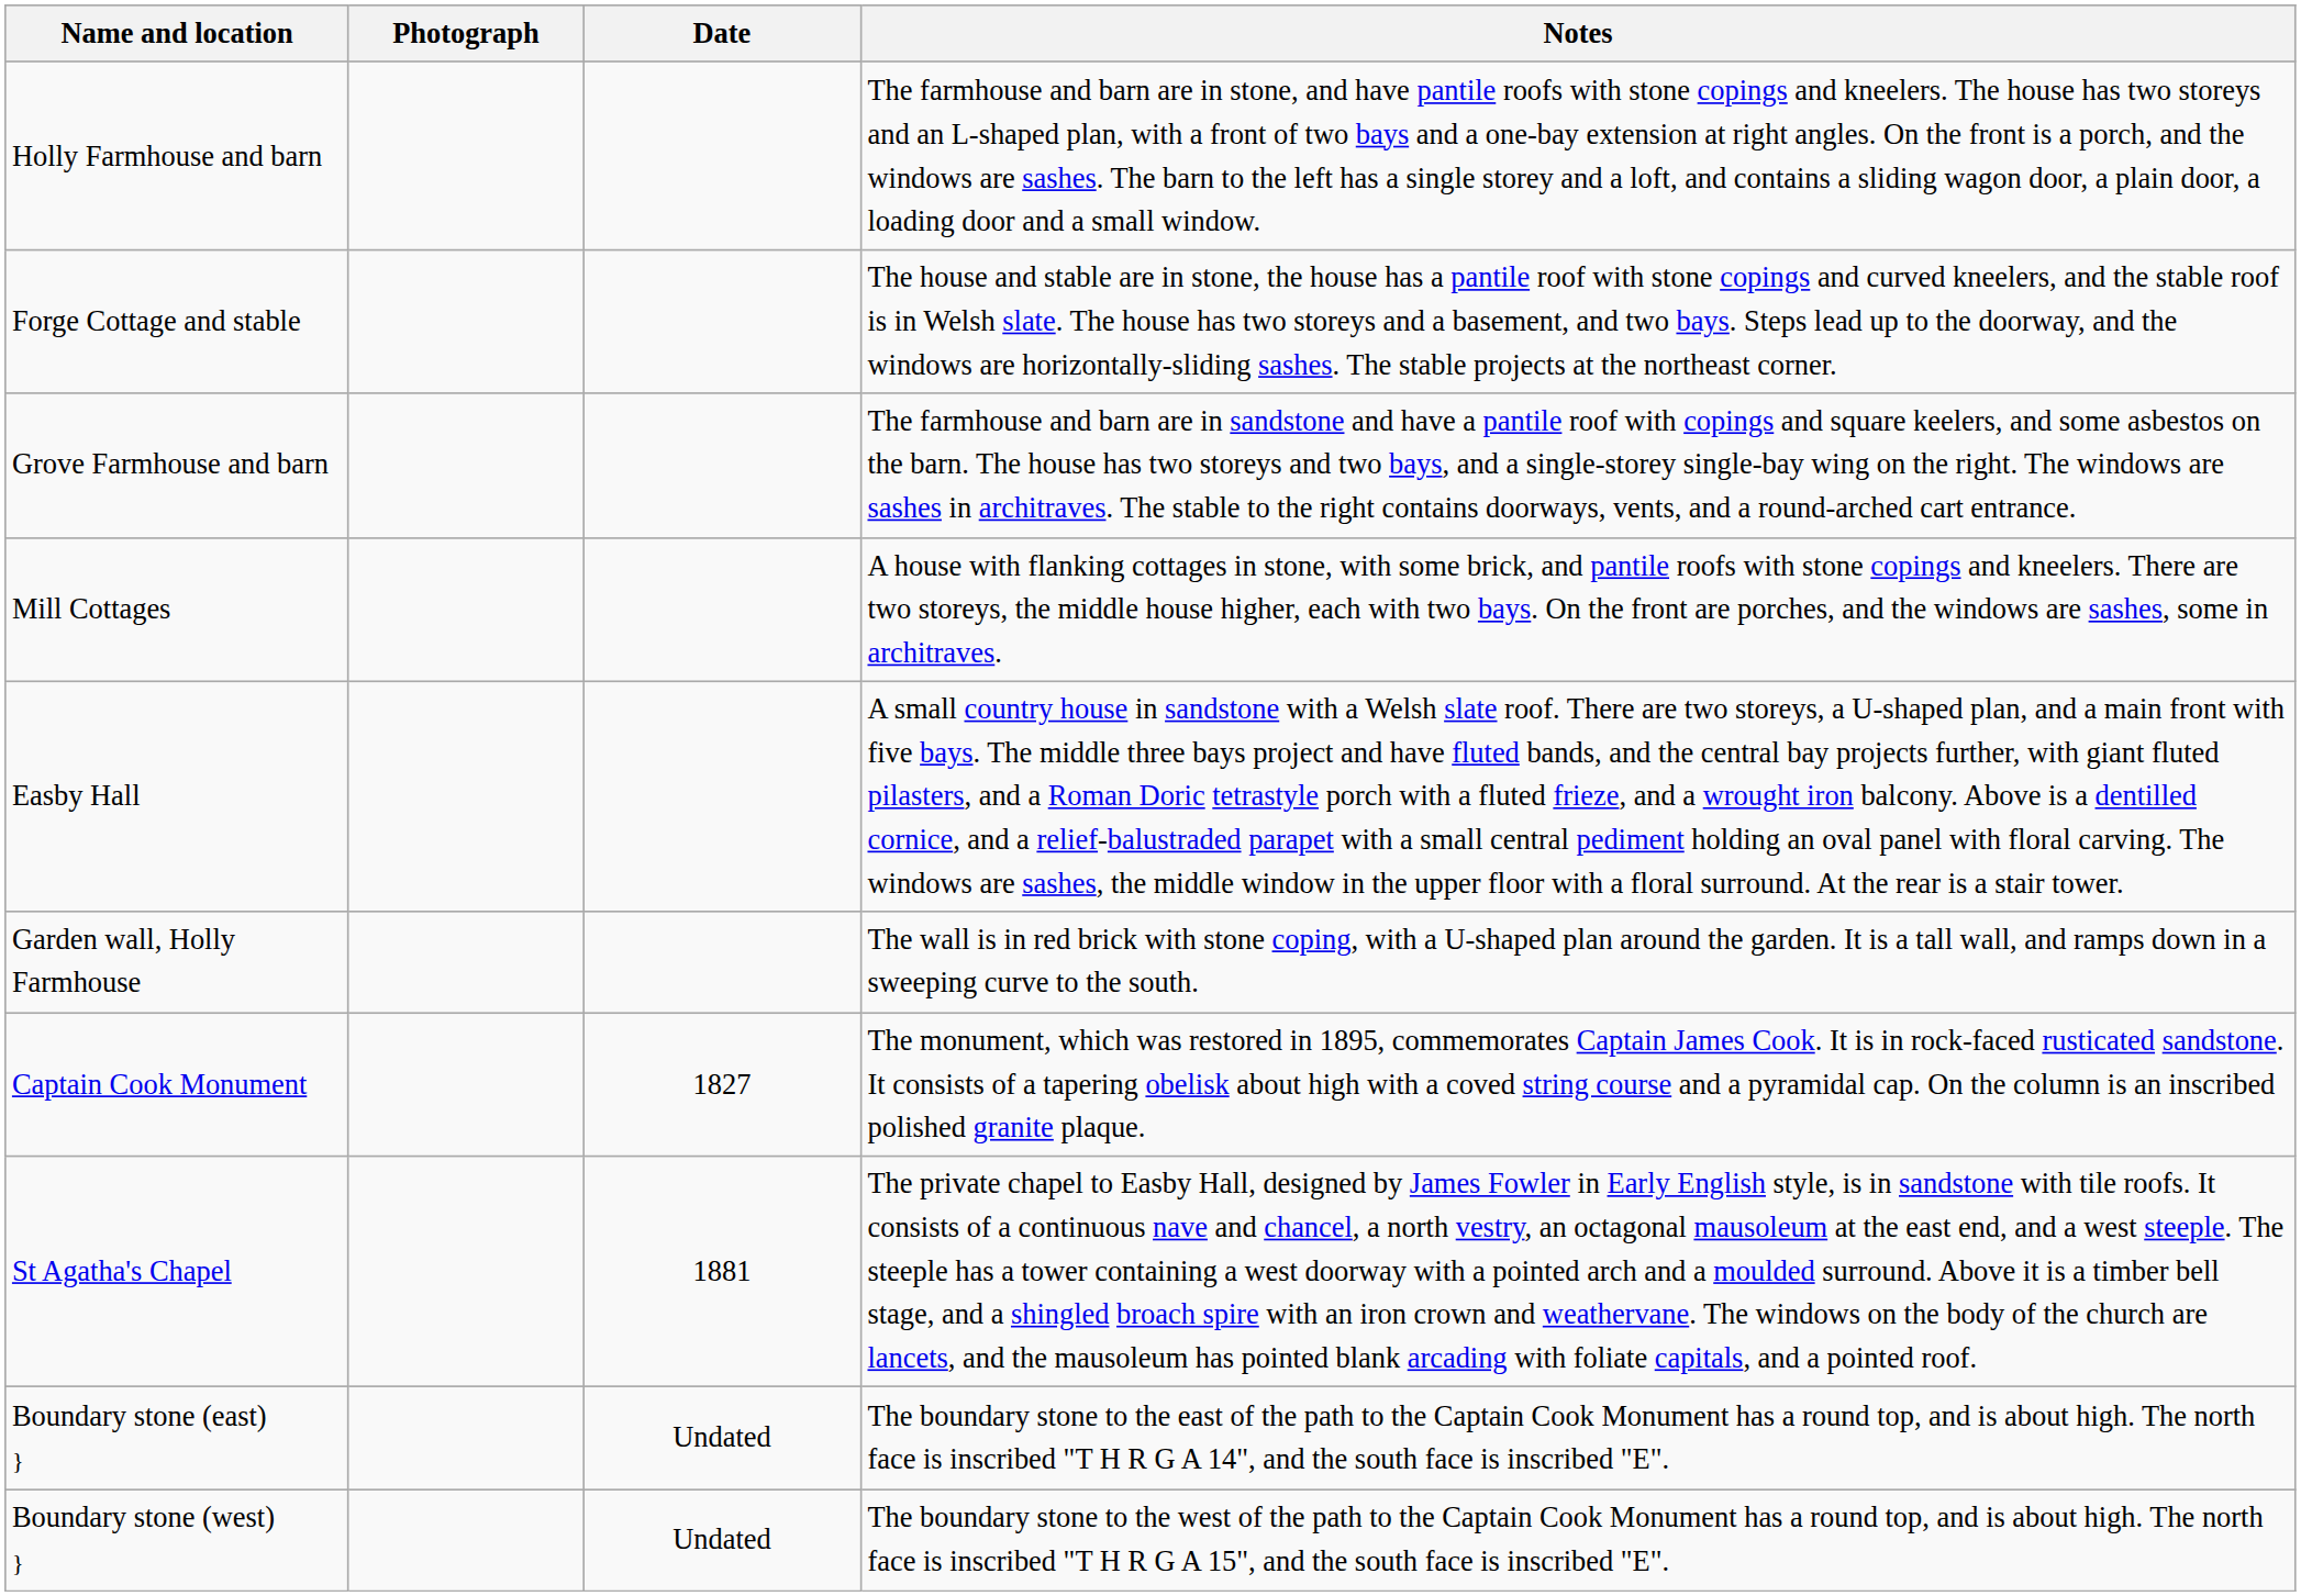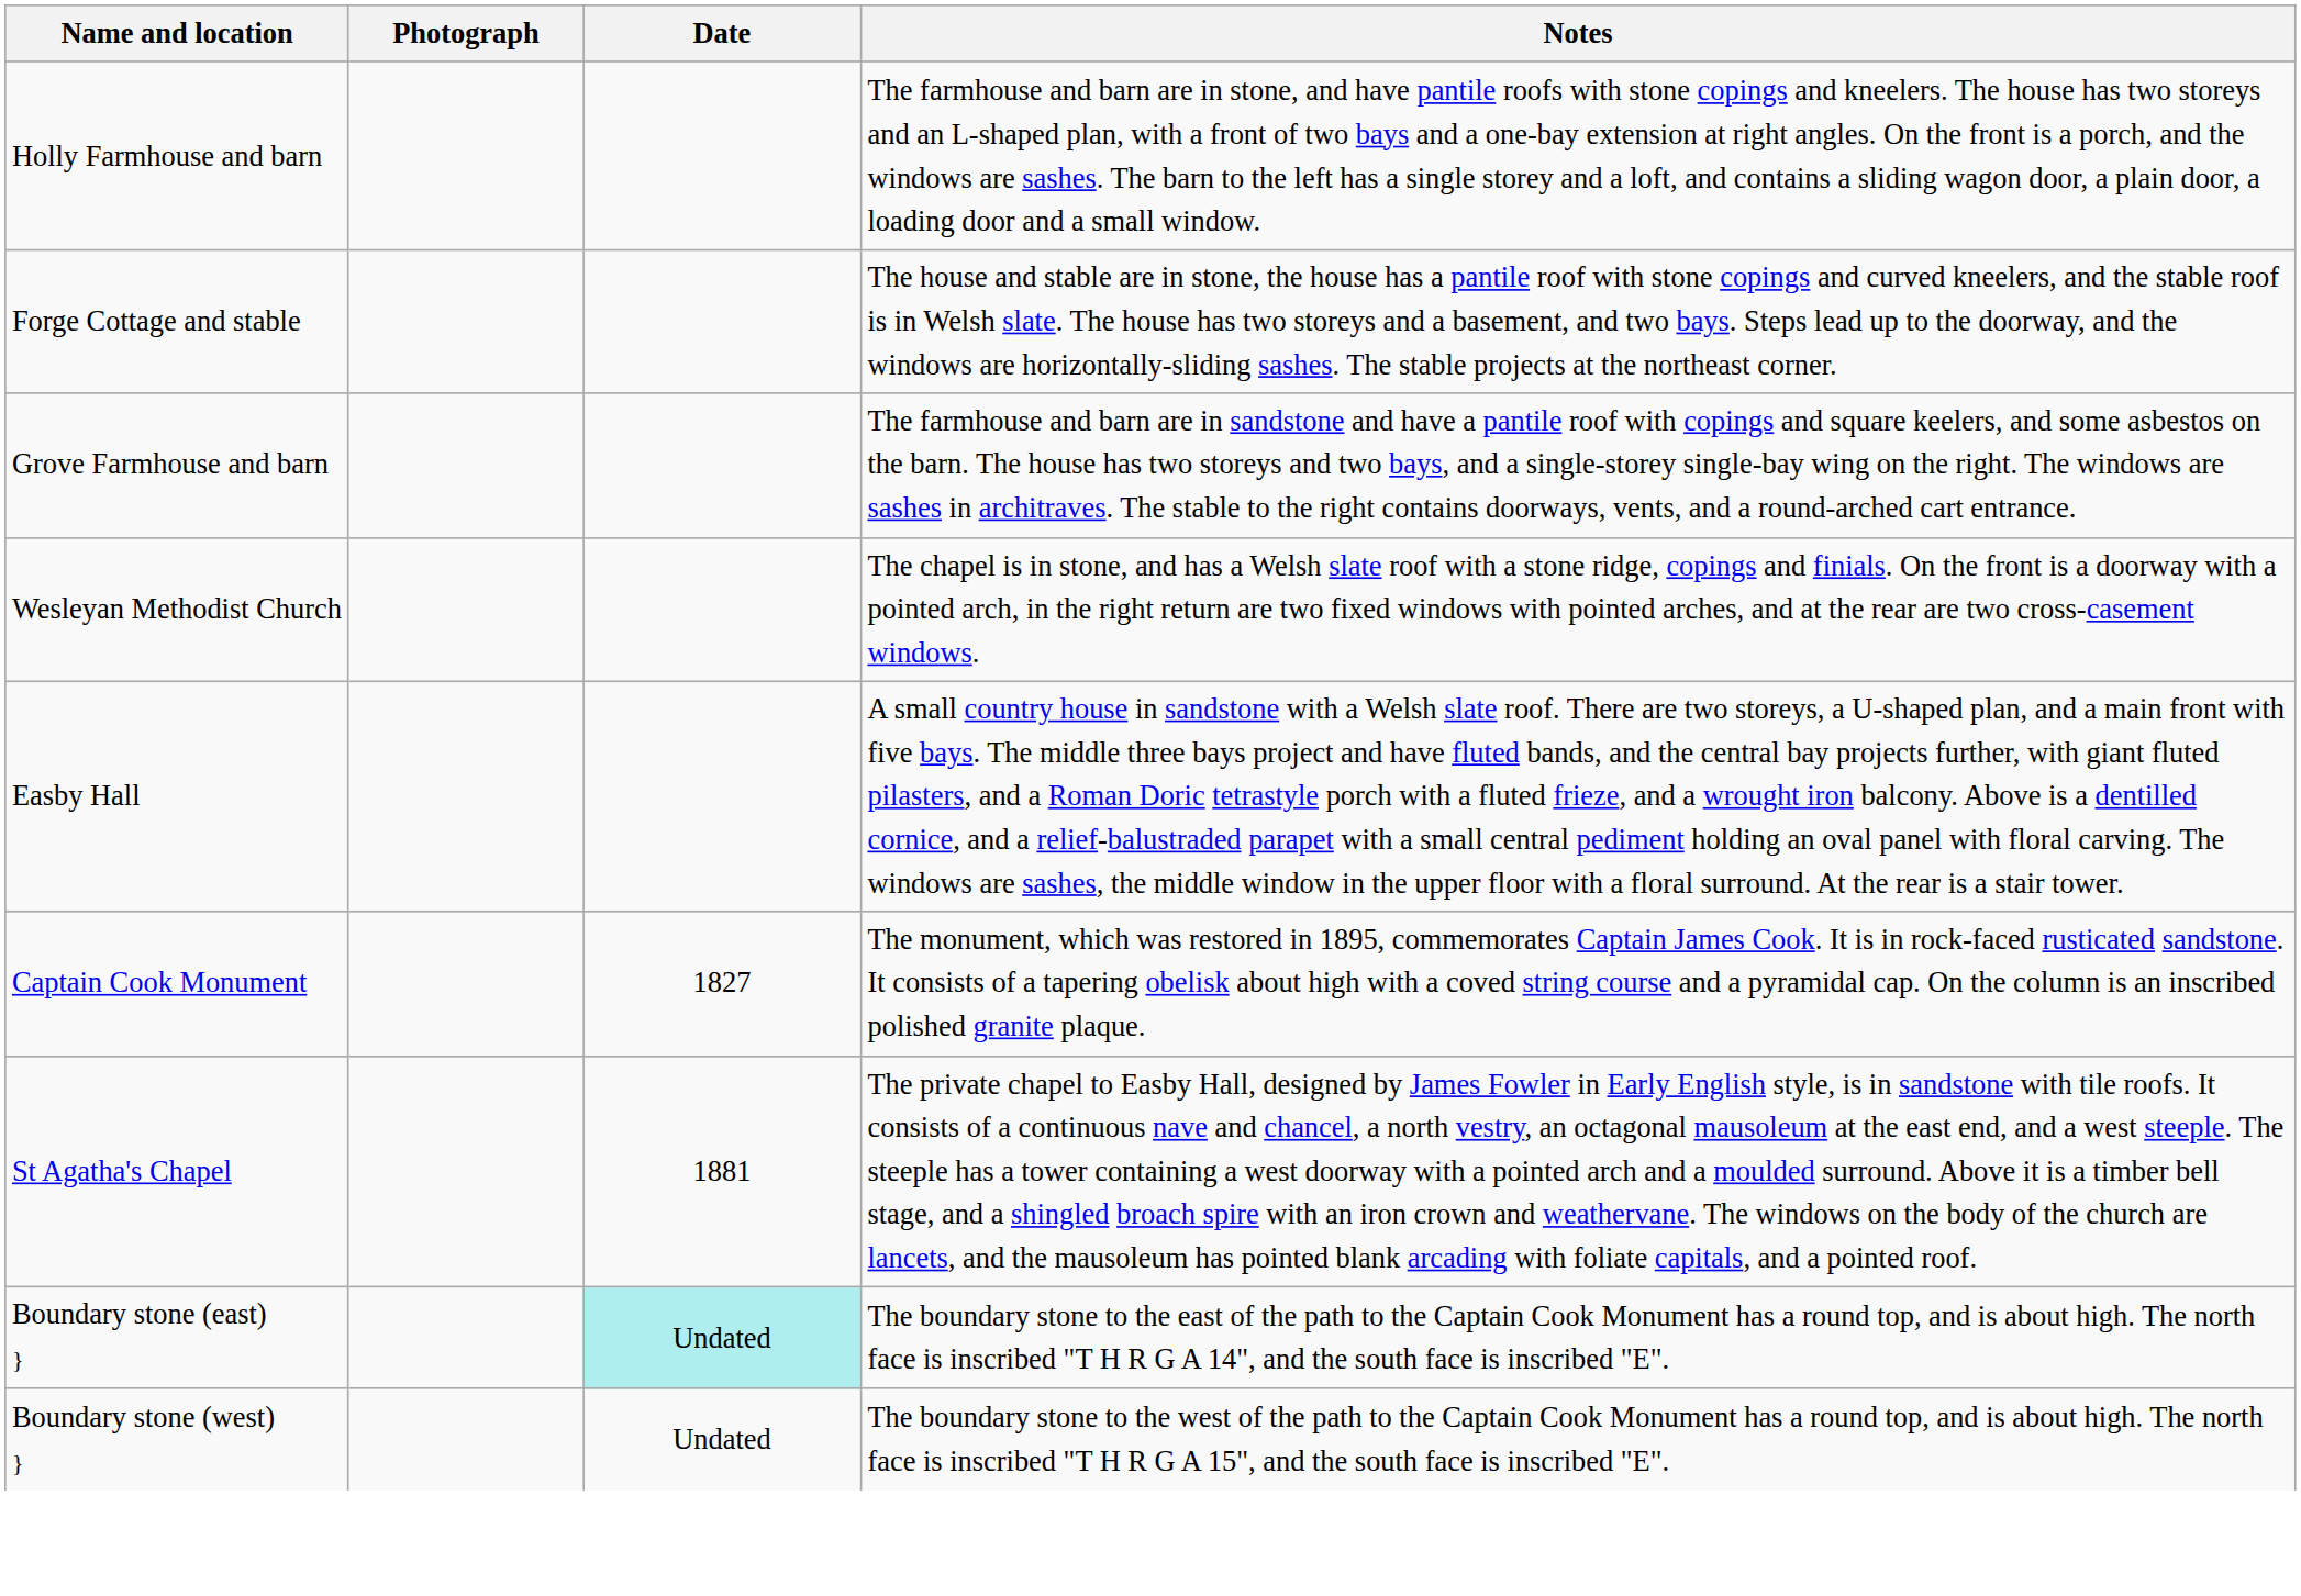- row: Mill Cottages | A house with flanking cottages in stone, with some brick, and pantile roofs with stone copings and kneelers. There are two storeys, the middle house higher, each with two bays. On the front are porches, and the windows are sashes, some in architraves.
+ row: Wesleyan Methodist Church | The chapel is in stone, and has a Welsh slate roof with a stone ridge, copings and finials. On the front is a doorway with a pointed arch, in the right return are two fixed windows with pointed arches, and at the rear are two cross-casement windows.
- row: Garden wall, Holly Farmhouse | The wall is in red brick with stone coping, with a U-shaped plan around the garden. It is a tall wall, and ramps down in a sweeping curve to the south.
Boundary stone (east) } | Date: no background -> paleturquoise background
